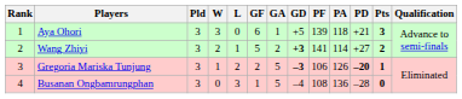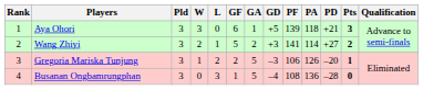Wang Zhiyi | GD: bold -> normal
Gregoria Mariska Tunjung | GD: bold -> normal
Gregoria Mariska Tunjung | PD: bold -> normal
